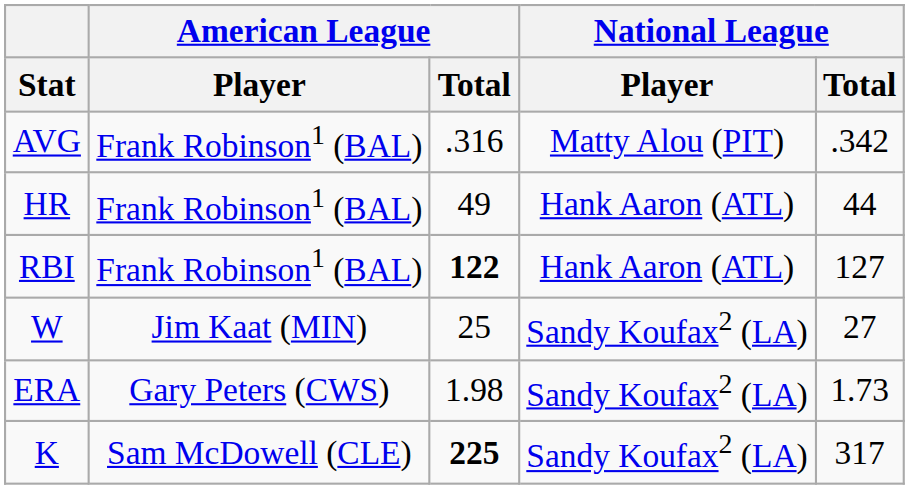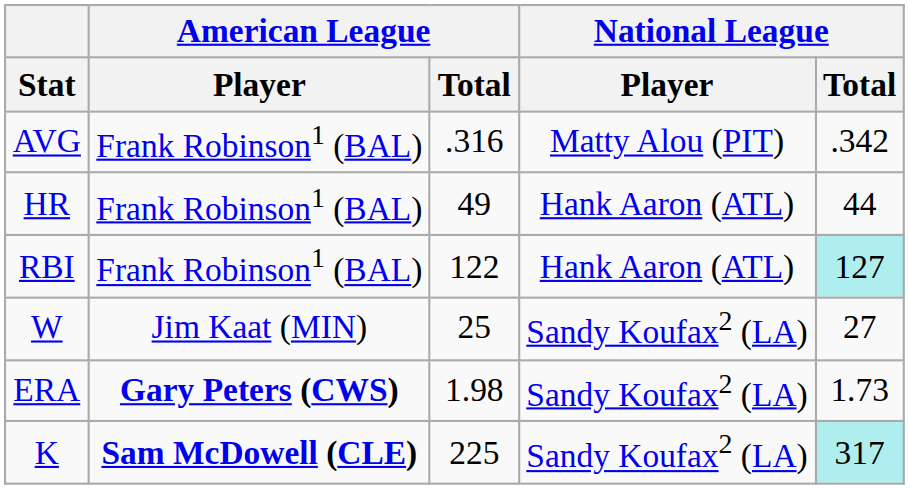RBI | American League / Total: bold -> normal
RBI | National League / Total: no background -> paleturquoise background
ERA | American League / Player: normal -> bold
K | American League / Player: normal -> bold
K | American League / Total: bold -> normal
K | National League / Total: no background -> paleturquoise background
